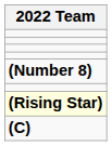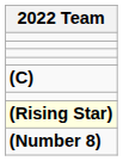row 6 | column 1: (Number 8) -> (C)
row 9 | column 1: (C) -> (Number 8)
